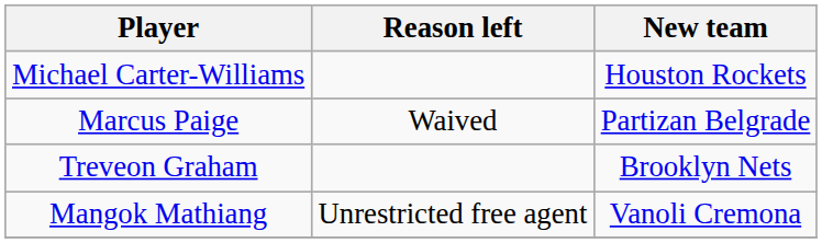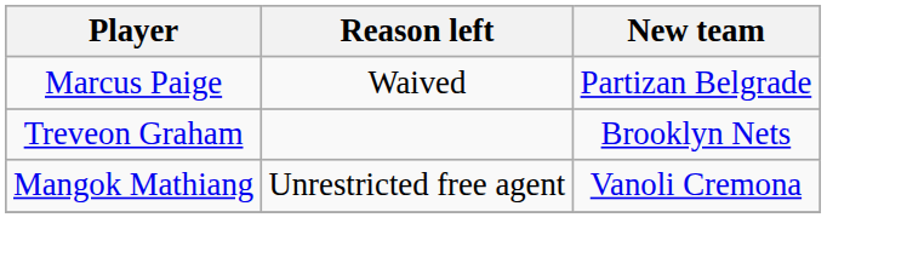- row: Michael Carter-Williams | Houston Rockets
